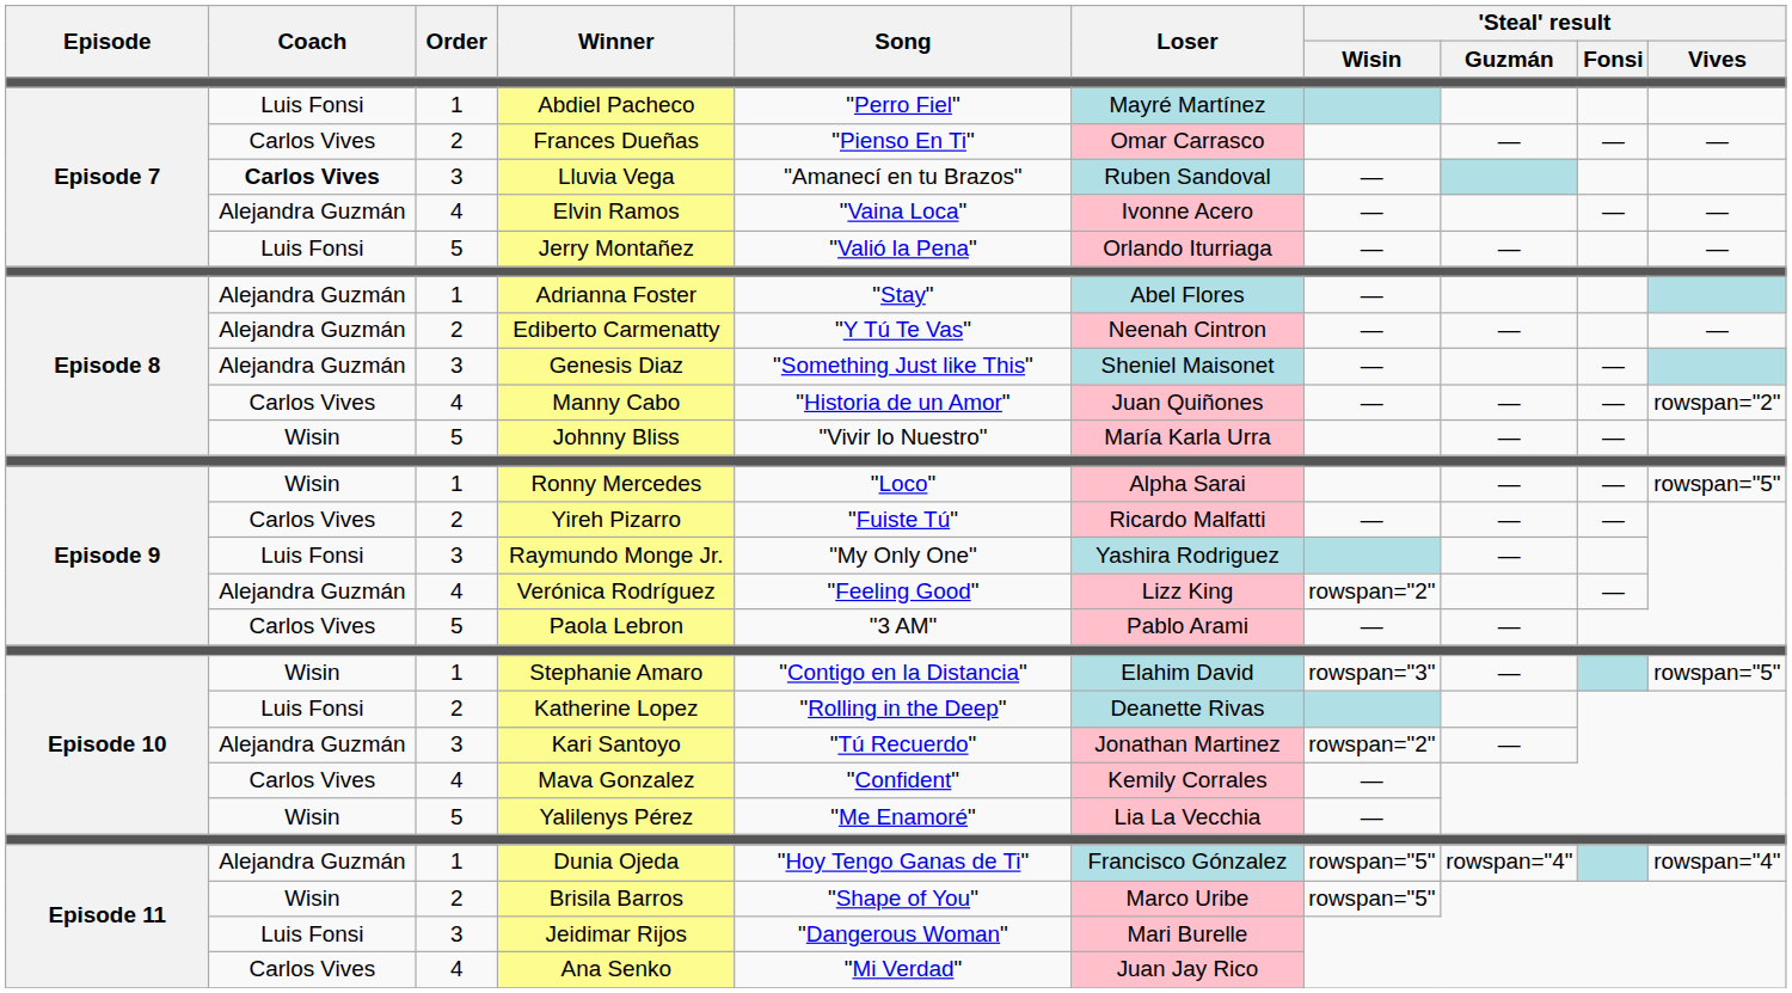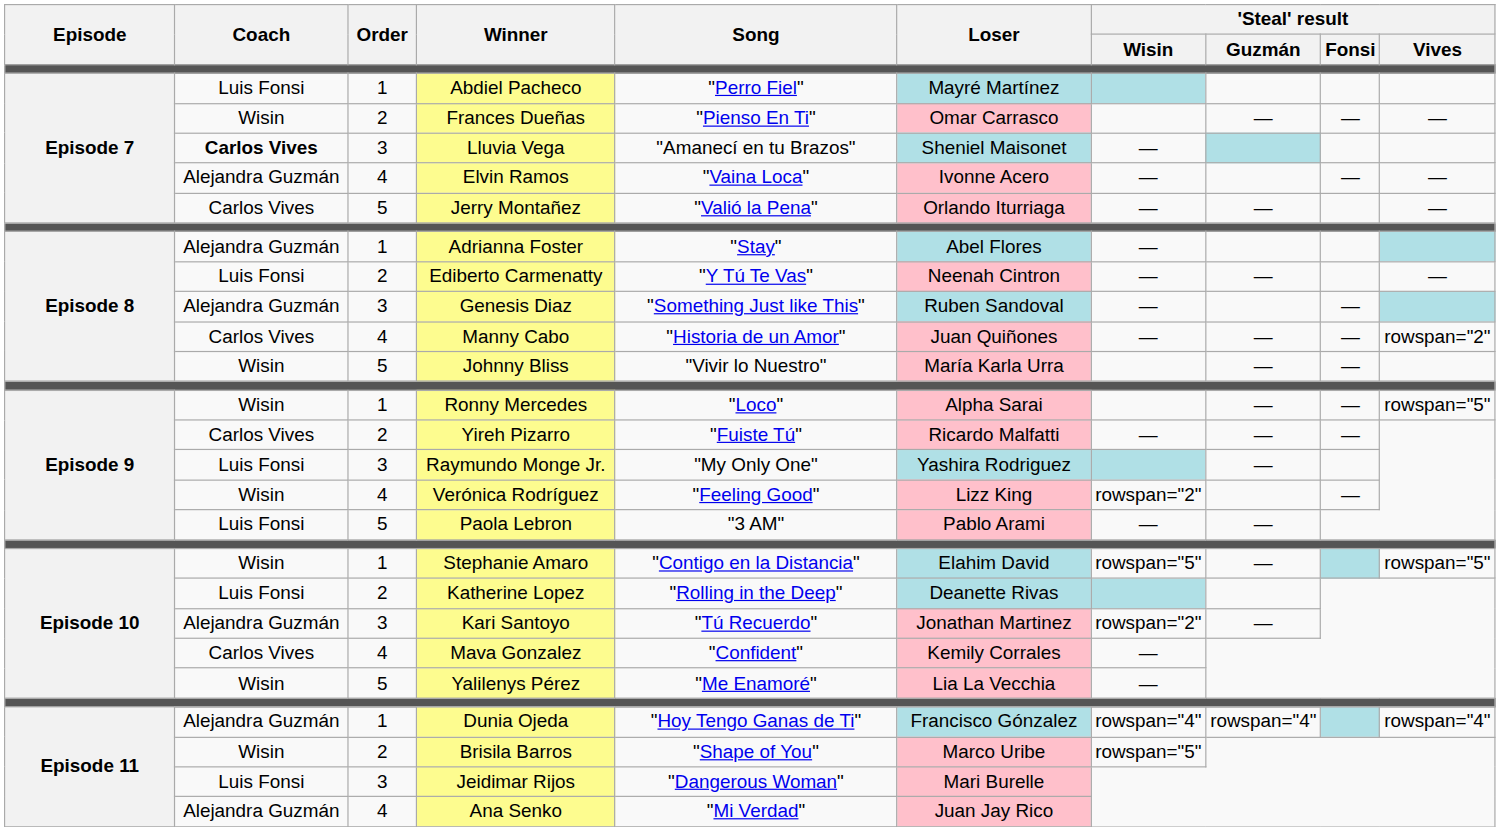Frances Dueñas | Coach: Carlos Vives -> Wisin
Lluvia Vega | Loser: Ruben Sandoval -> Sheniel Maisonet
Jerry Montañez | Coach: Luis Fonsi -> Carlos Vives
Ediberto Carmenatty | Coach: Alejandra Guzmán -> Luis Fonsi
Genesis Diaz | Loser: Sheniel Maisonet -> Ruben Sandoval
Verónica Rodríguez | Coach: Alejandra Guzmán -> Wisin
Paola Lebron | Coach: Carlos Vives -> Luis Fonsi
Stephanie Amaro | 'Steal' result / Wisin: rowspan="3" -> rowspan="5"
Dunia Ojeda | 'Steal' result / Wisin: rowspan="5" -> rowspan="4"
Ana Senko | Coach: Carlos Vives -> Alejandra Guzmán
